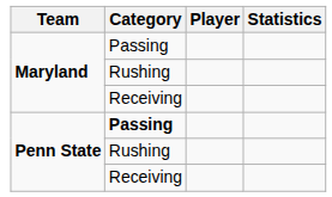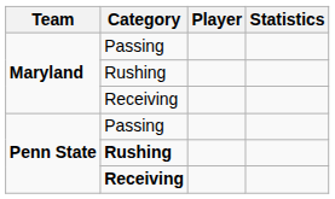Penn State / Passing | Category: bold -> normal
Penn State / Rushing | Category: normal -> bold
Penn State / Receiving | Category: normal -> bold
